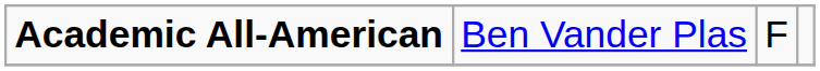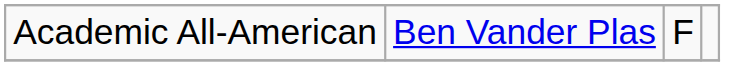row 1 | column 1: bold -> normal
